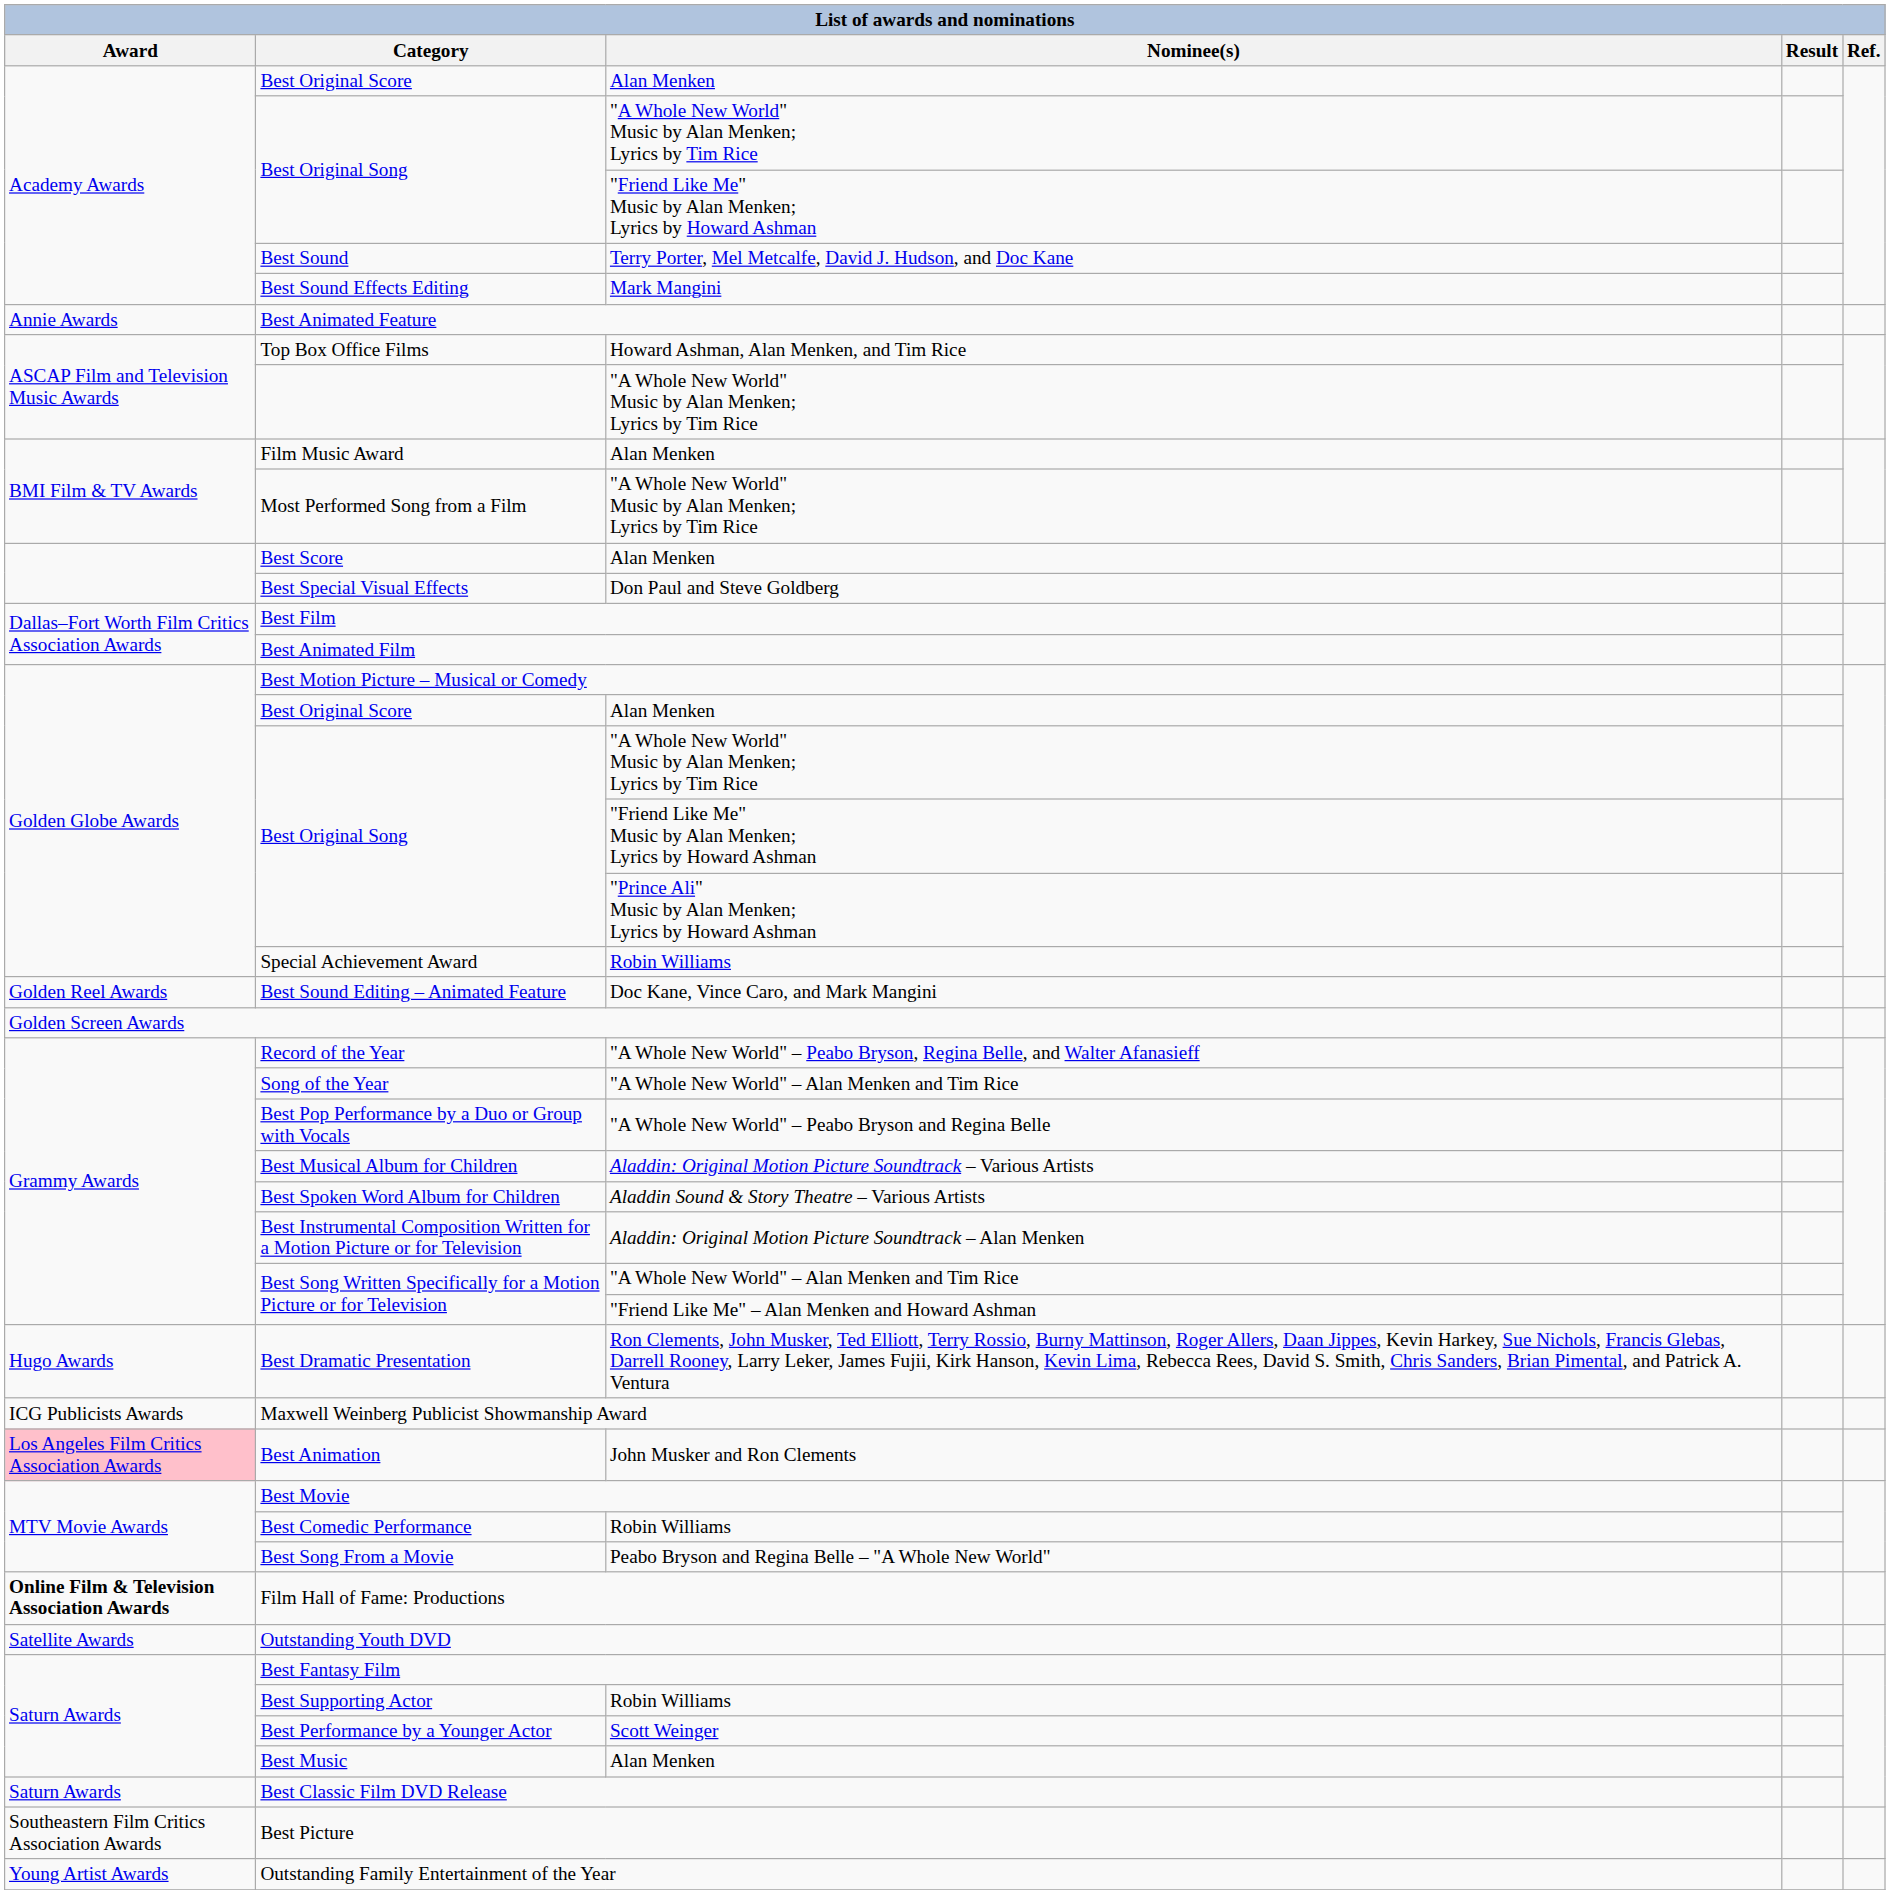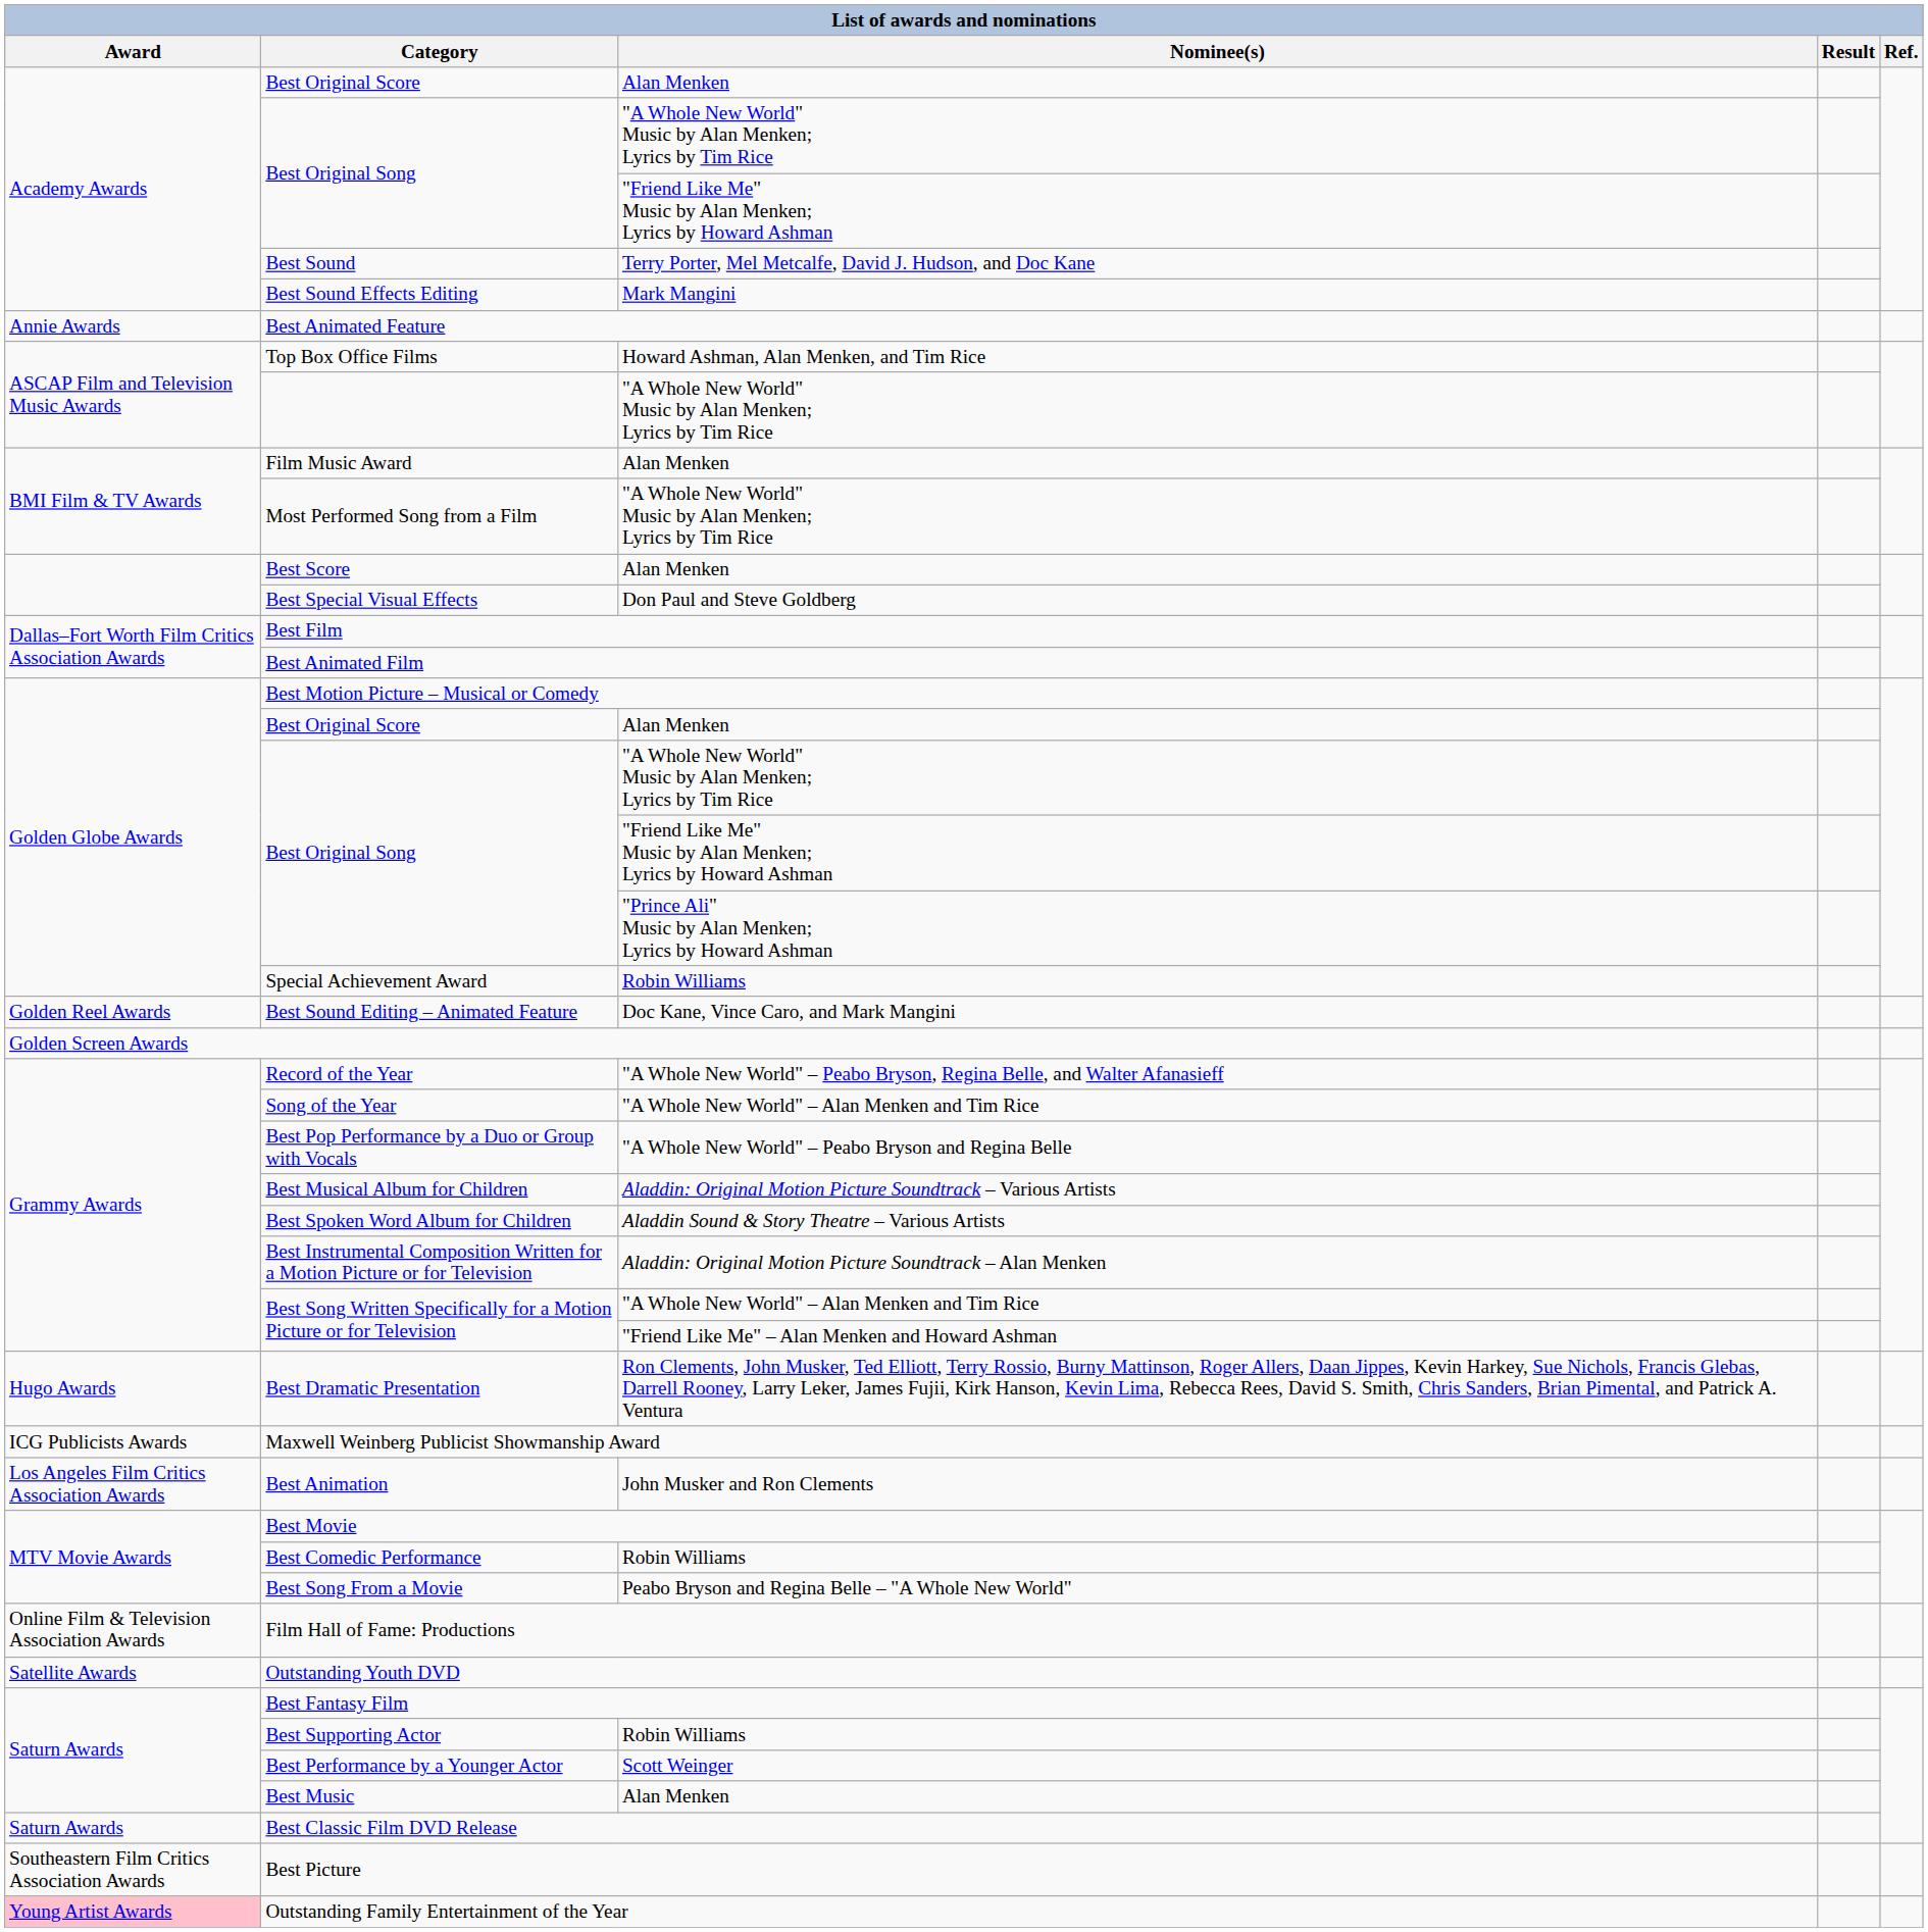Best Animation | Award: pink background -> no background
Film Hall of Fame: Productions | Award: bold -> normal
Outstanding Family Entertainment of the Year | Award: no background -> pink background
